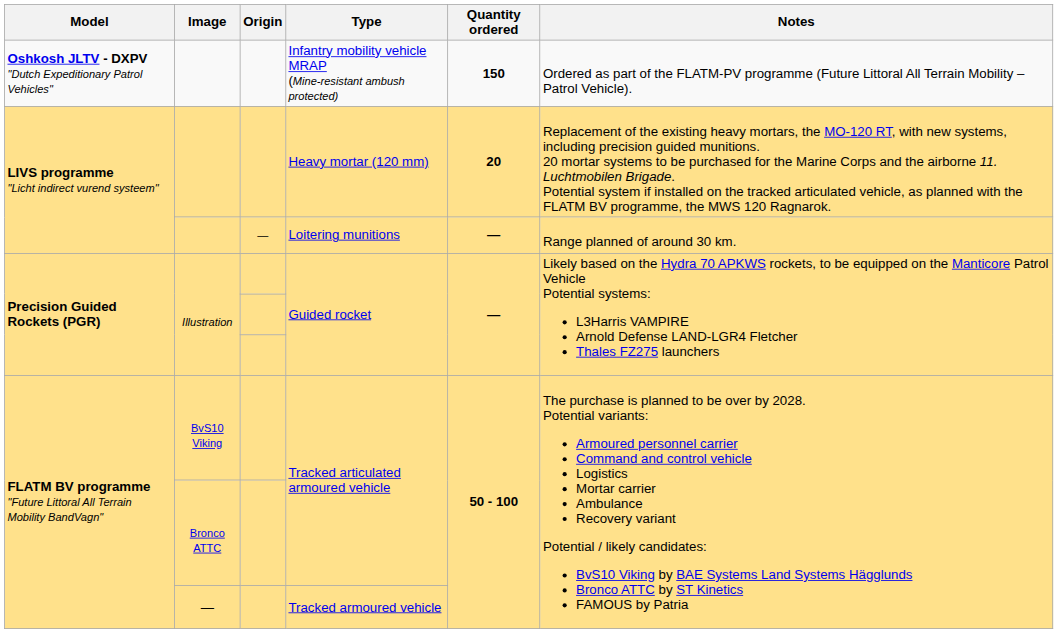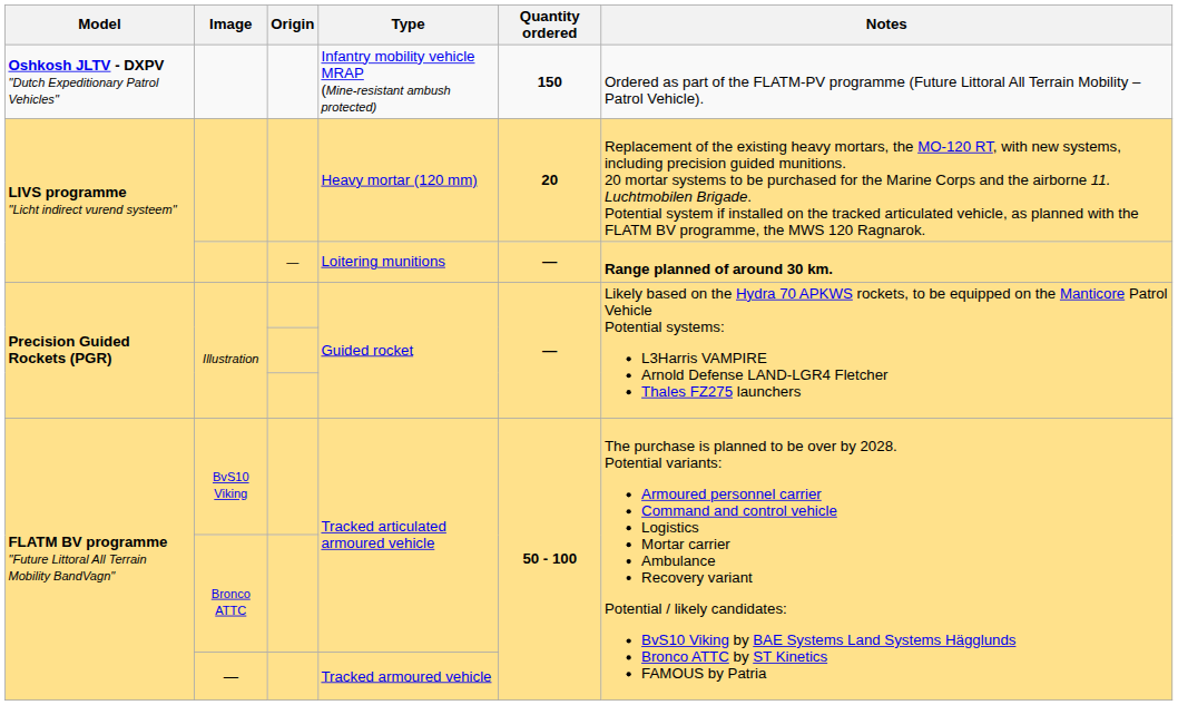Loitering munitions | Notes: normal -> bold
